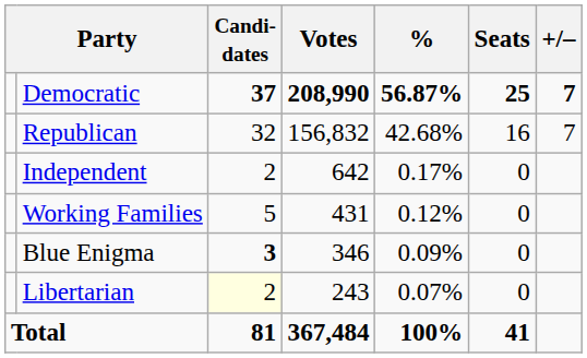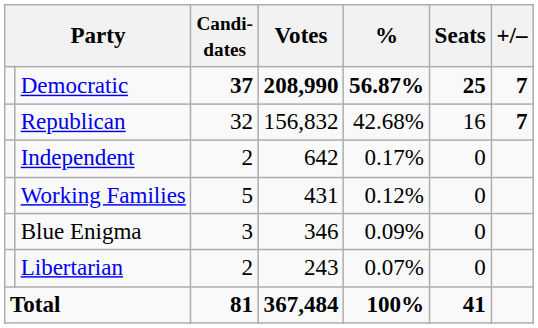Republican | +/–: normal -> bold
Blue Enigma | Candi- dates: bold -> normal
Libertarian | Candi- dates: lightyellow background -> no background
